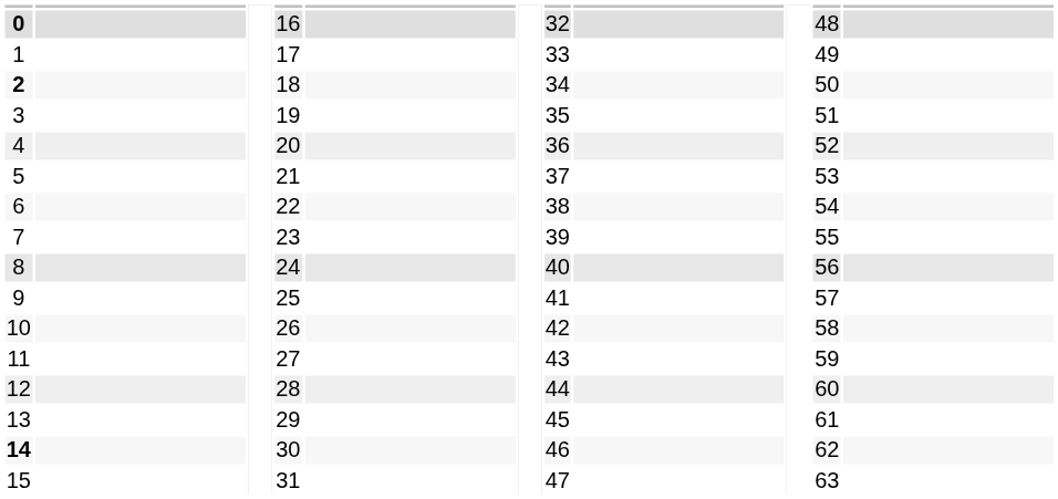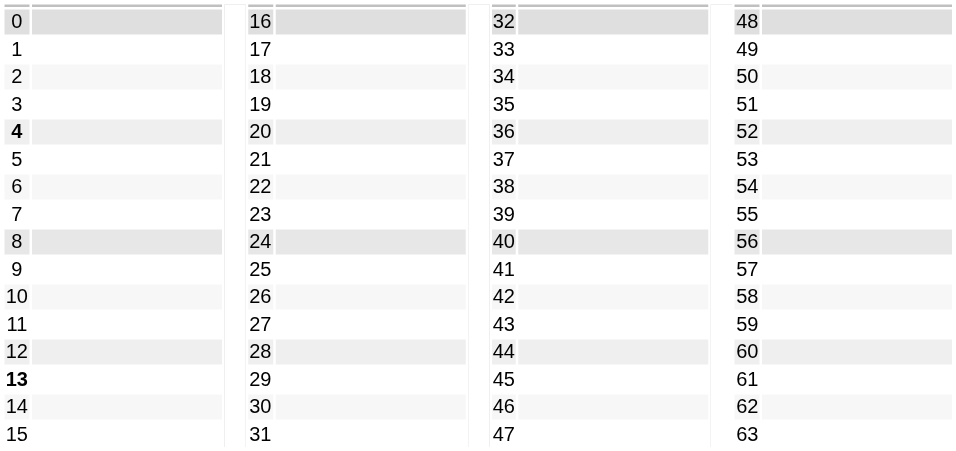0 | column 1: bold -> normal
2 | column 1: bold -> normal
4 | column 1: normal -> bold
13 | column 1: normal -> bold
14 | column 1: bold -> normal
